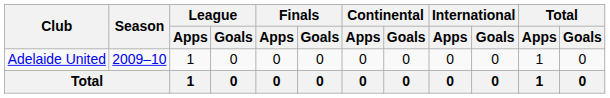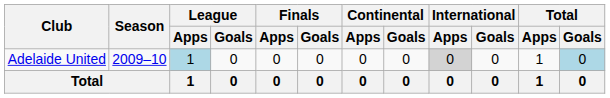Adelaide United | League / Apps: no background -> lightblue background
Adelaide United | International / Apps: no background -> lightgrey background
Adelaide United | Total / Goals: no background -> lightblue background
